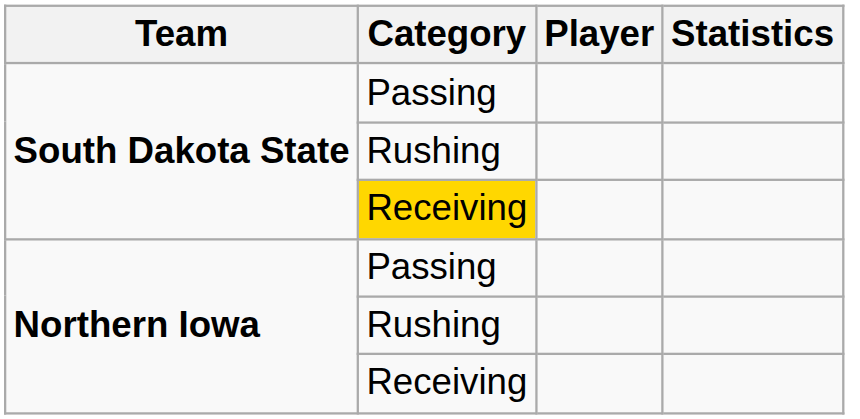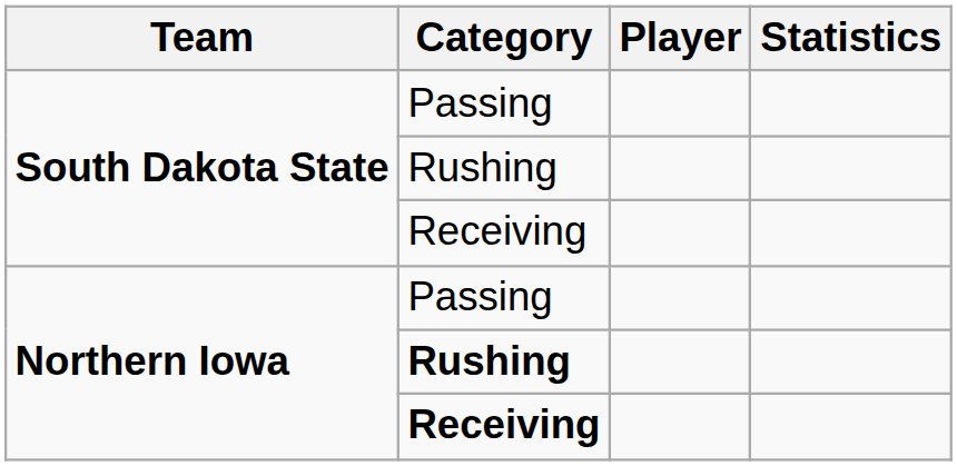South Dakota State / Receiving | Category: gold background -> no background
Northern Iowa / Rushing | Category: normal -> bold
Northern Iowa / Receiving | Category: normal -> bold
